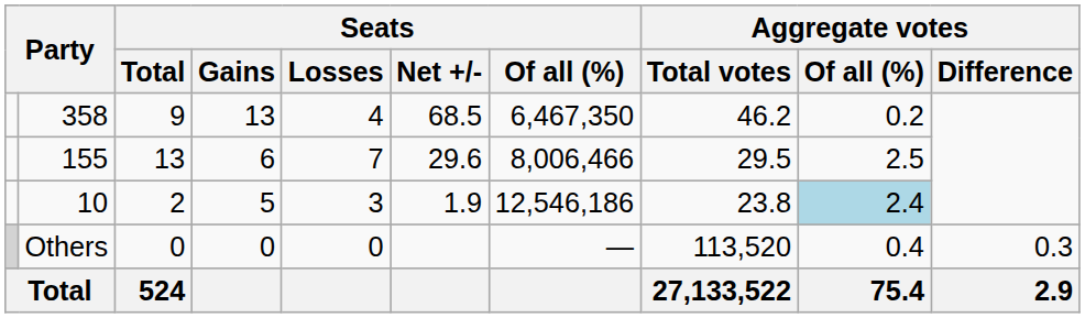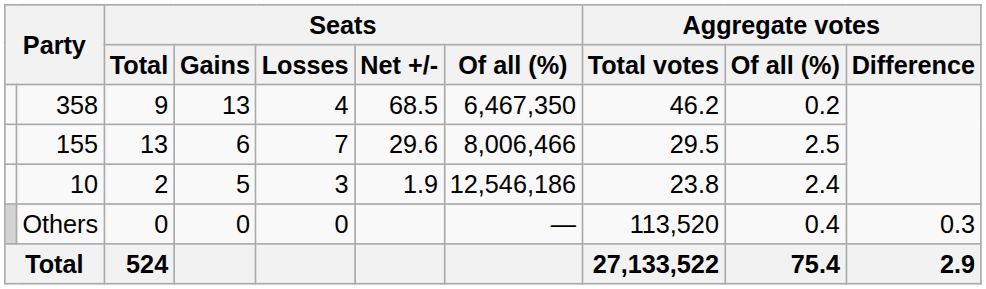10 | Aggregate votes / Of all (%): lightblue background -> no background
